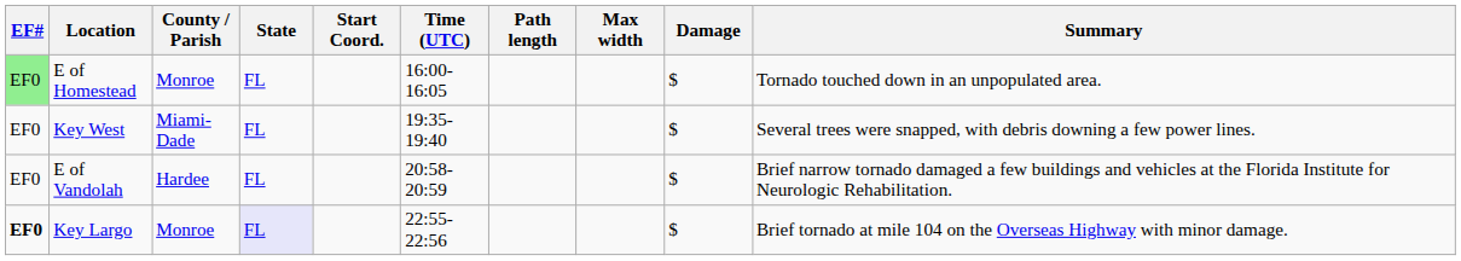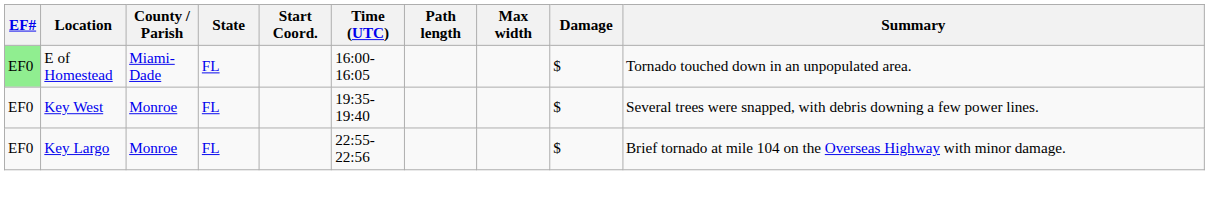E of Homestead | County / Parish: Monroe -> Miami-Dade
Key West | County / Parish: Miami-Dade -> Monroe
- row: EF0 | E of Vandolah | Hardee | FL | 20:58-20:59 | $ | Brief narrow tornado damaged a few buildings and vehicles at the Florida Institute for Neurologic Rehabilitation.
Key Largo | EF#: bold -> normal
Key Largo | State: lavender background -> no background
